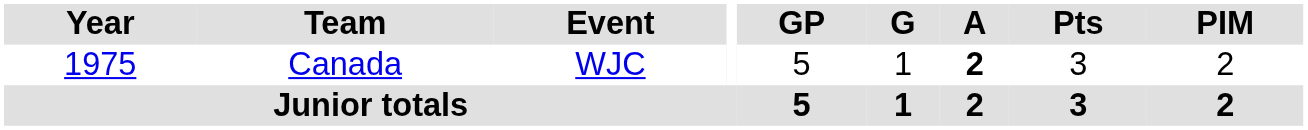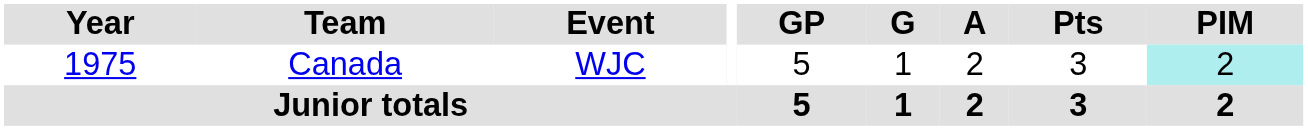Canada | A: bold -> normal
Canada | PIM: no background -> paleturquoise background
